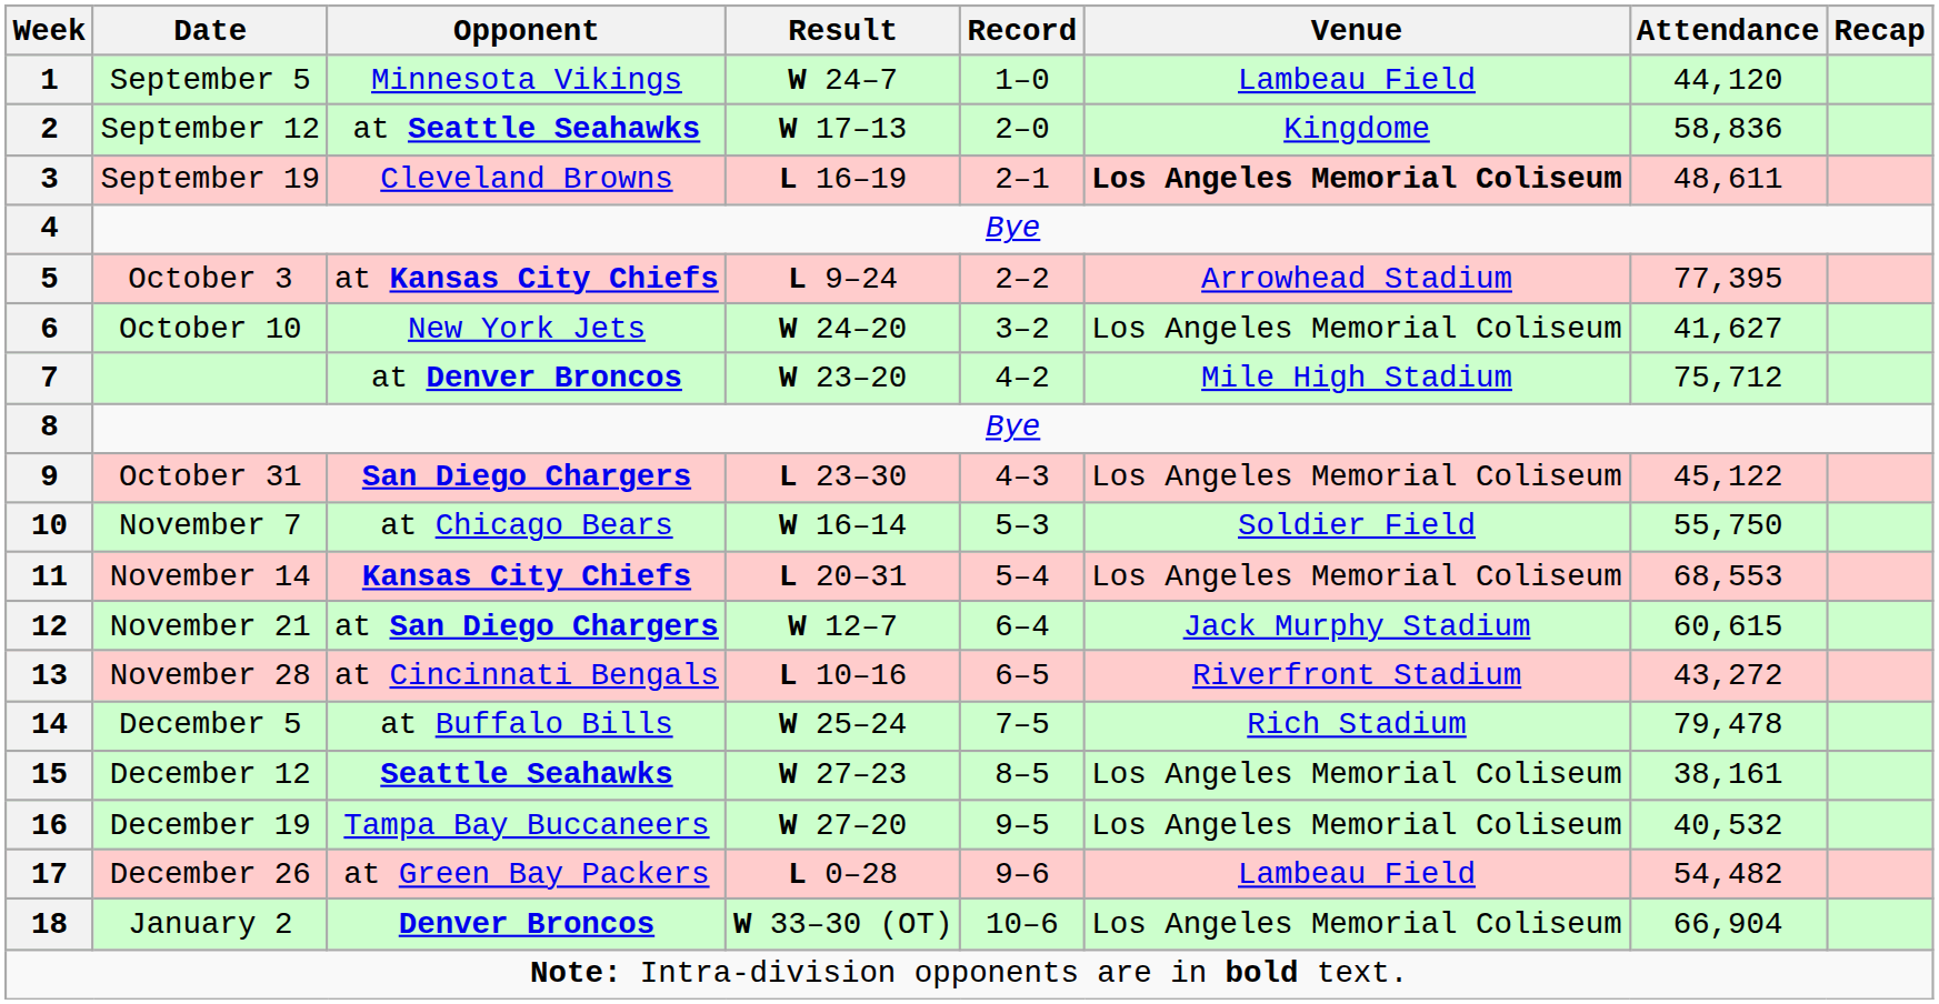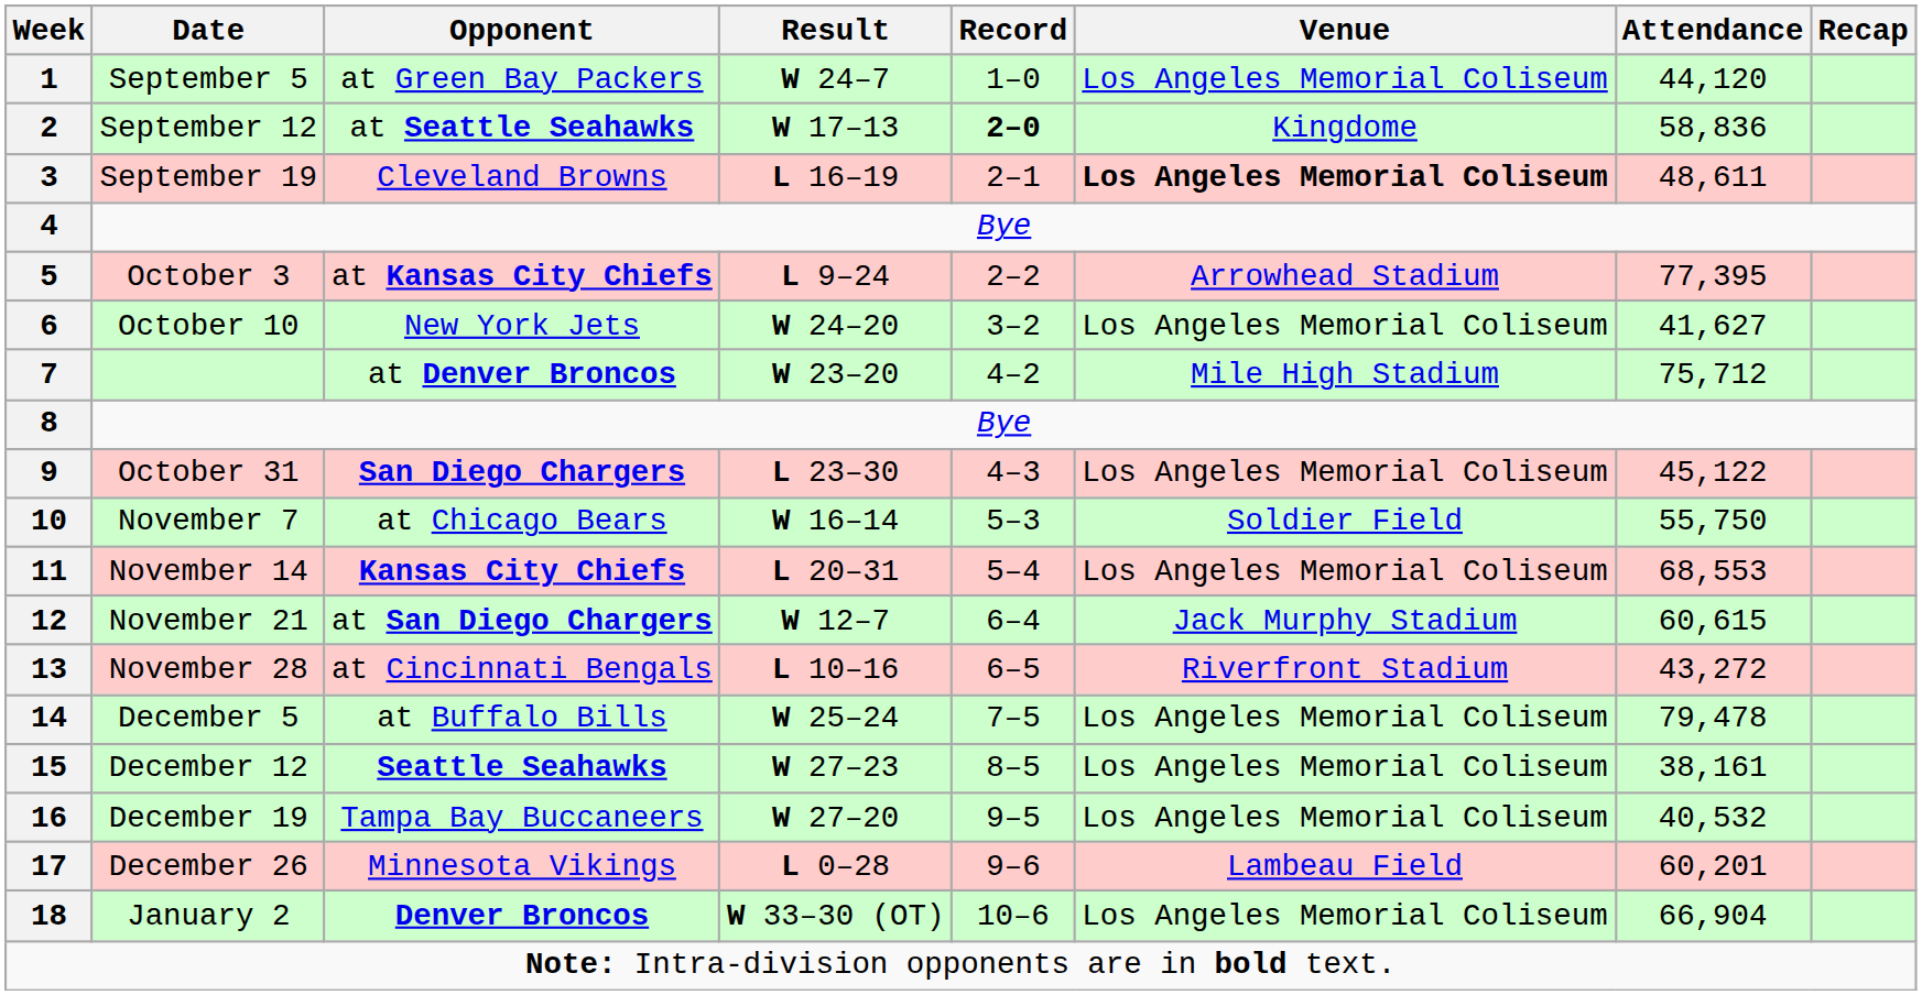1 | Opponent: Minnesota Vikings -> at Green Bay Packers
1 | Venue: Lambeau Field -> Los Angeles Memorial Coliseum
2 | Record: normal -> bold
14 | Venue: Rich Stadium -> Los Angeles Memorial Coliseum
17 | Opponent: at Green Bay Packers -> Minnesota Vikings
17 | Attendance: 54,482 -> 60,201
